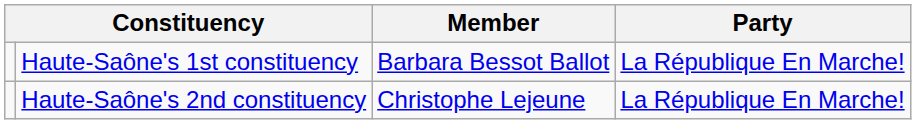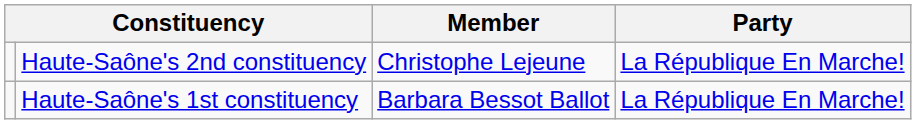rows swapped: Haute-Saône's 1st constituency <-> Haute-Saône's 2nd constituency
